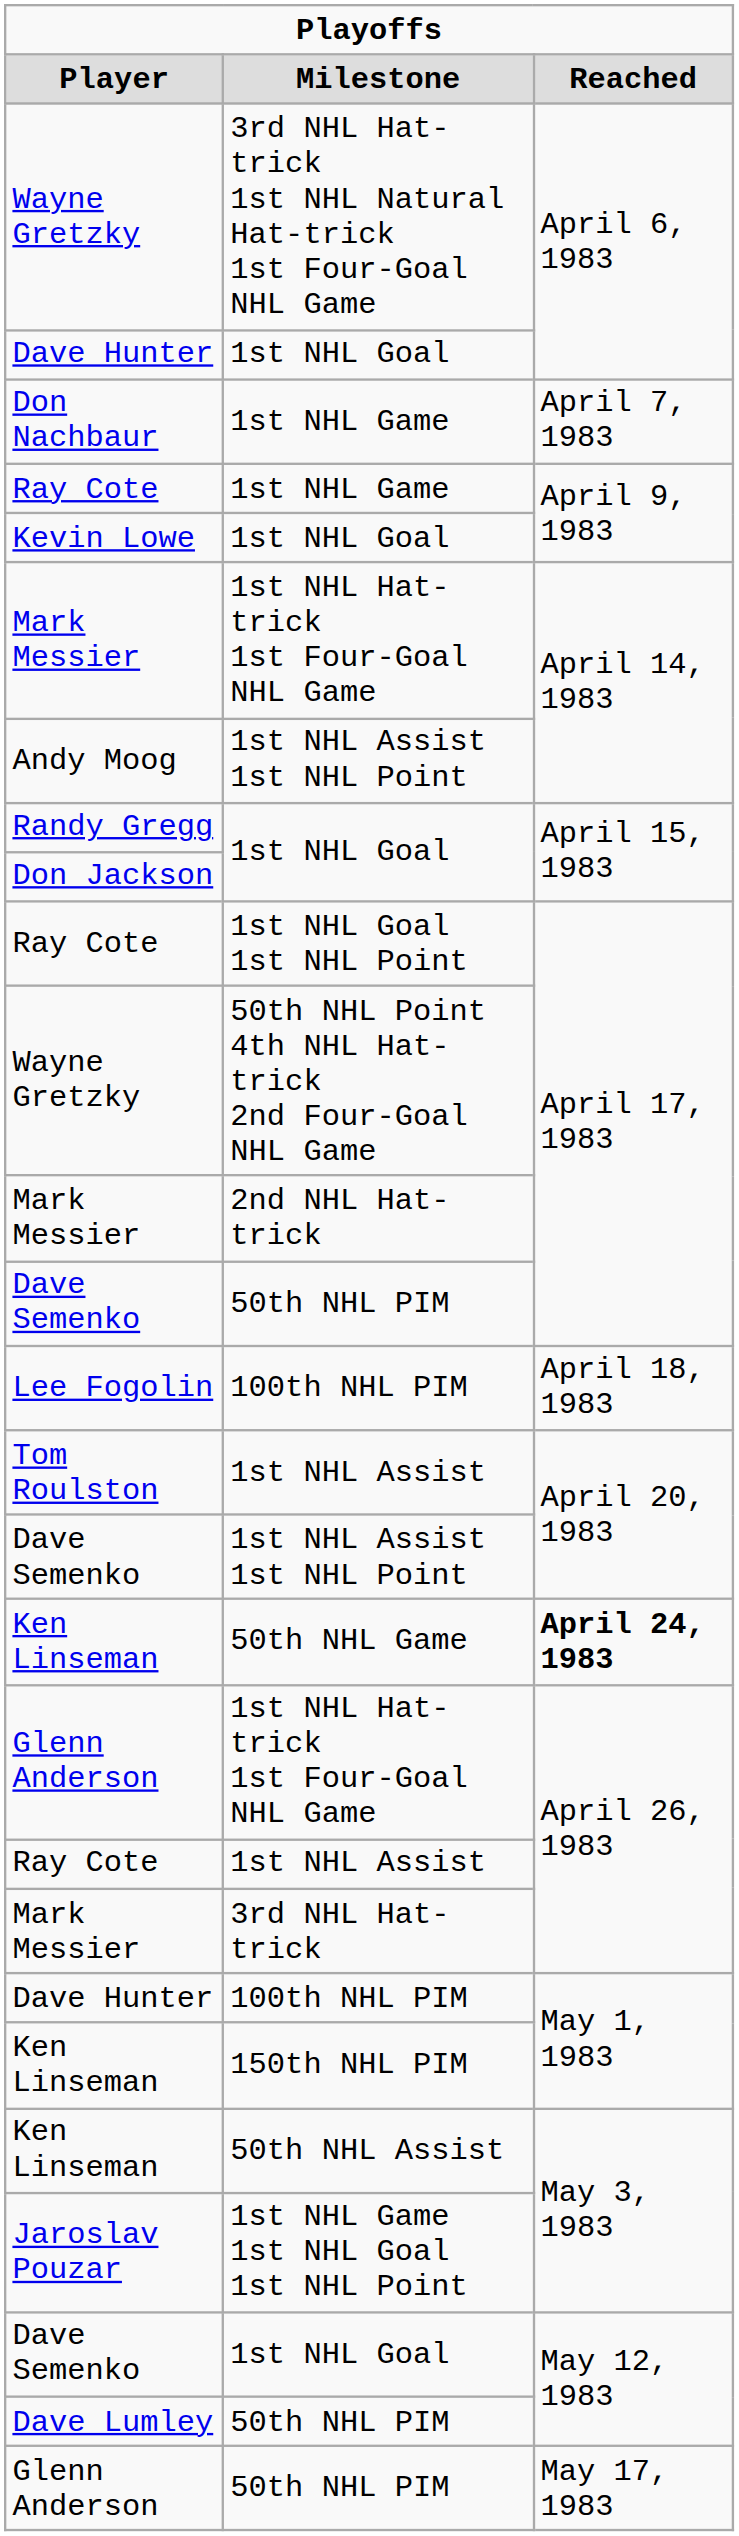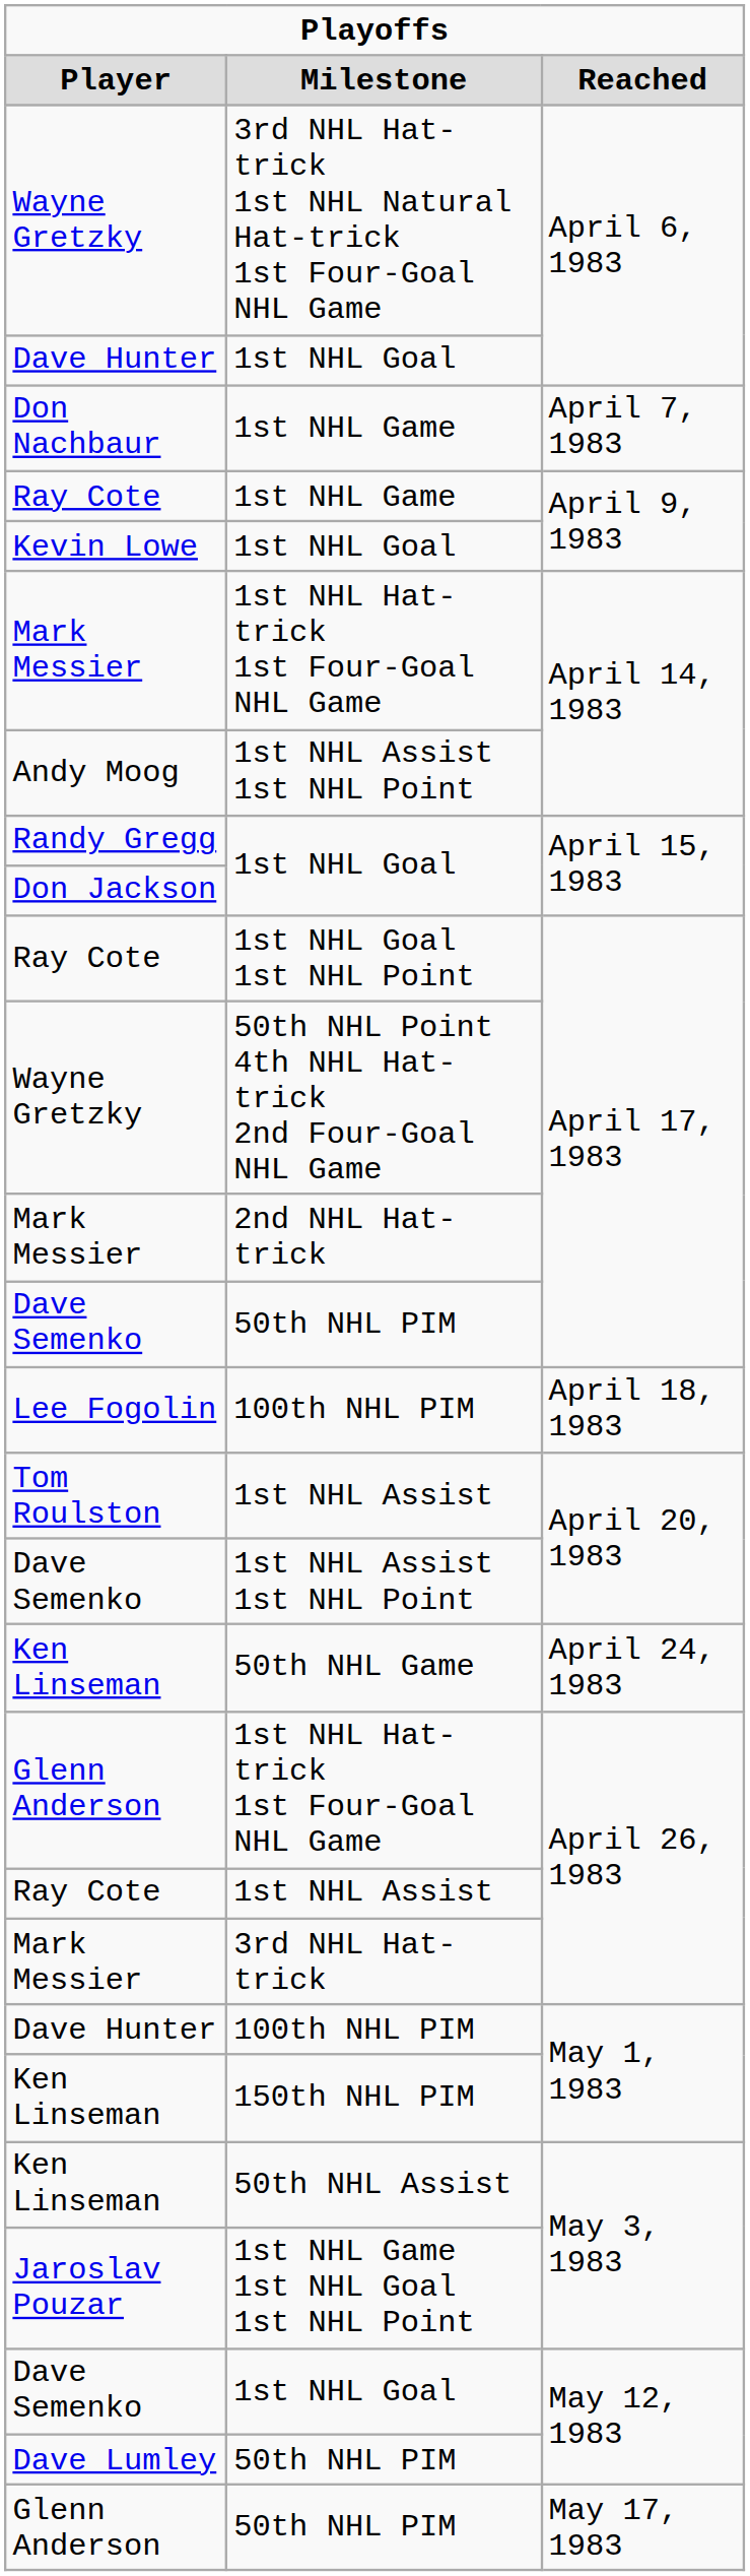Ken Linseman / 50th NHL Game | column 3: bold -> normal
